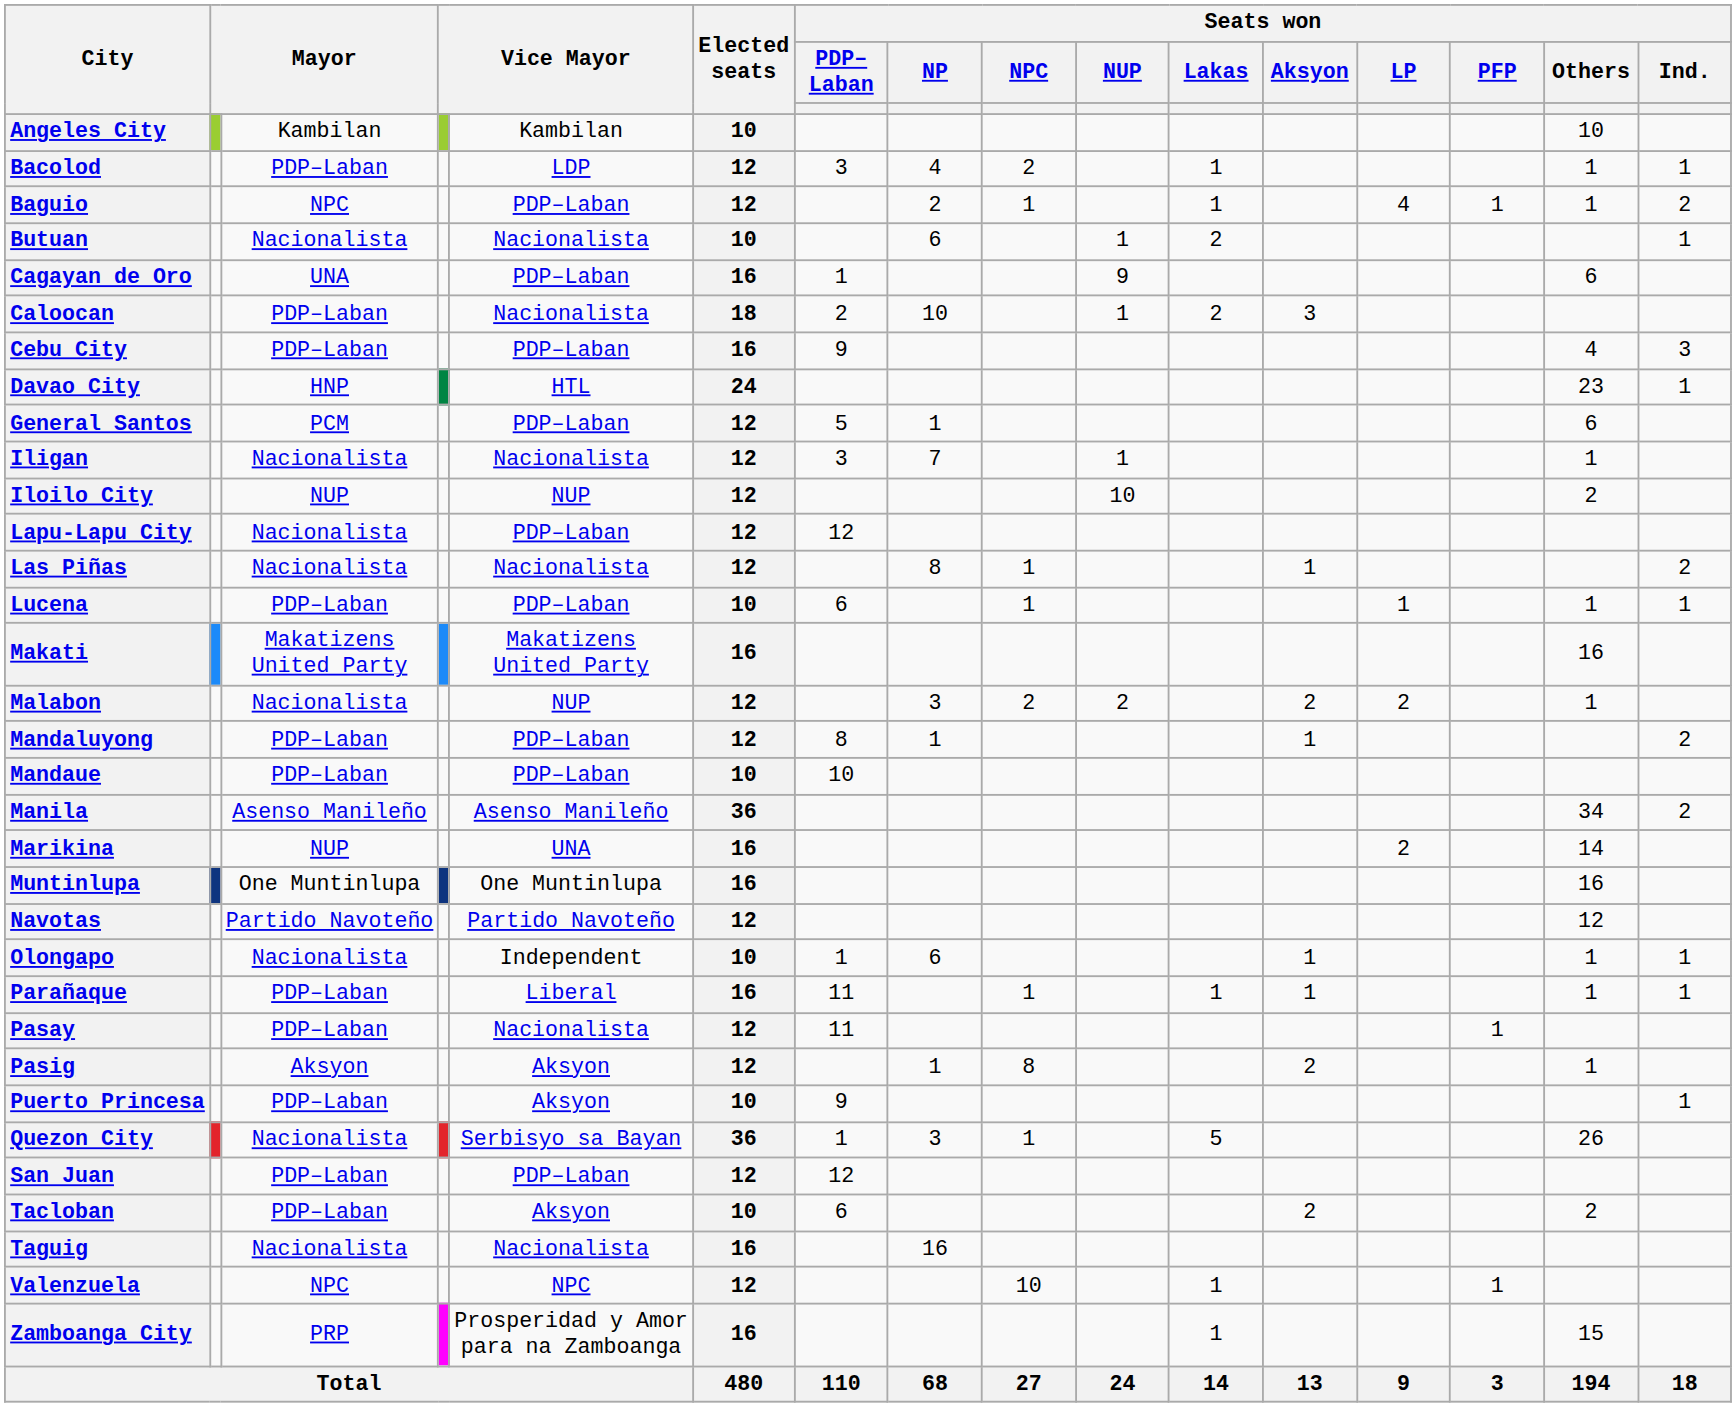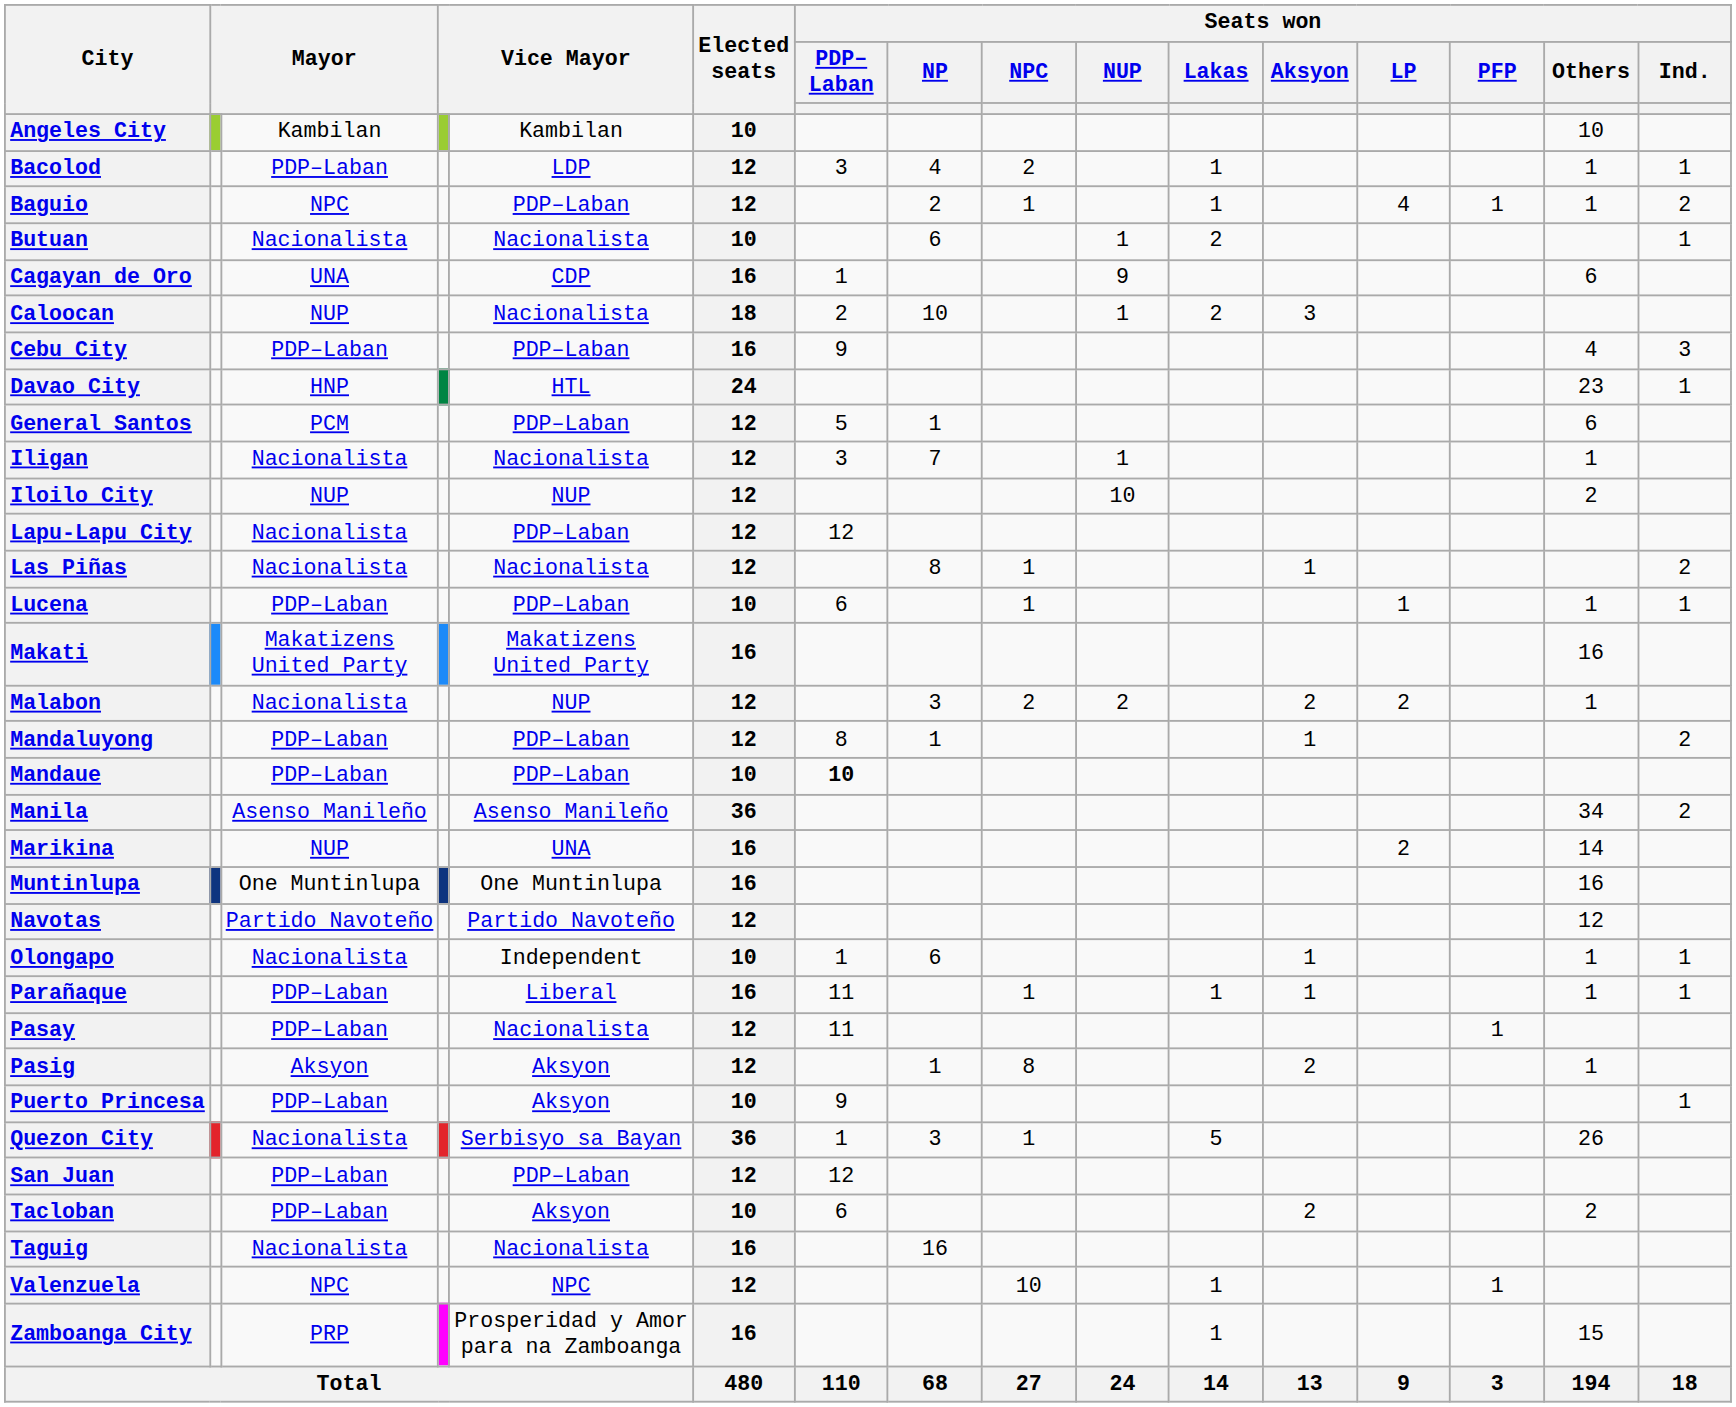Cagayan de Oro | column 5: PDP–Laban -> CDP
Caloocan | column 3: PDP–Laban -> NUP
Mandaue | Seats won / PDP–Laban: normal -> bold
